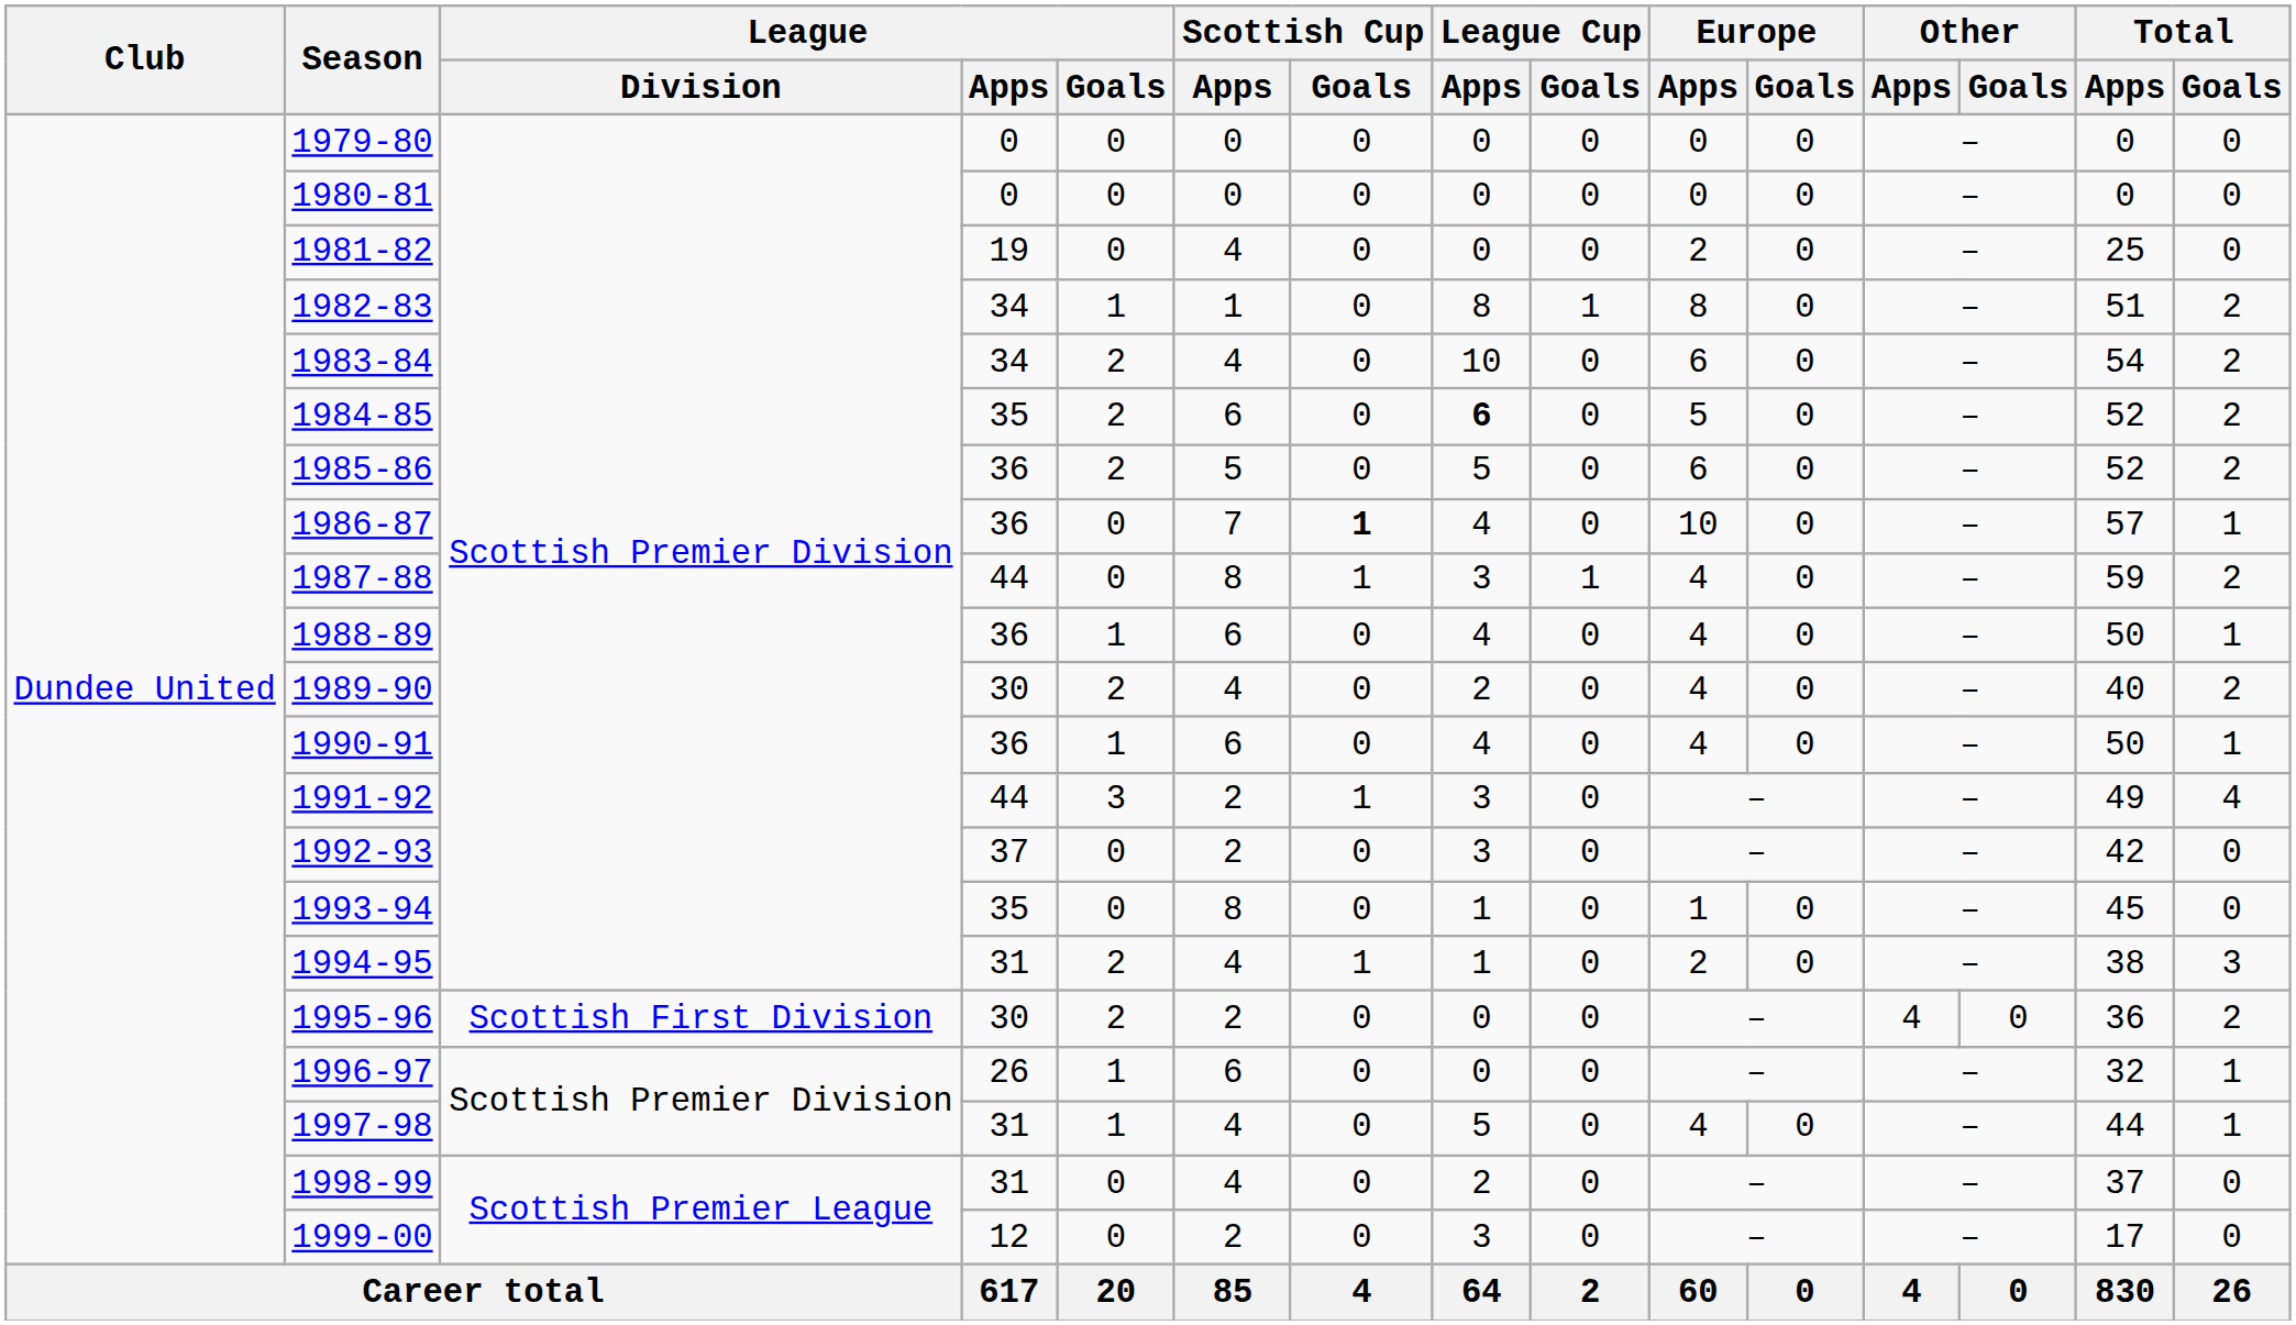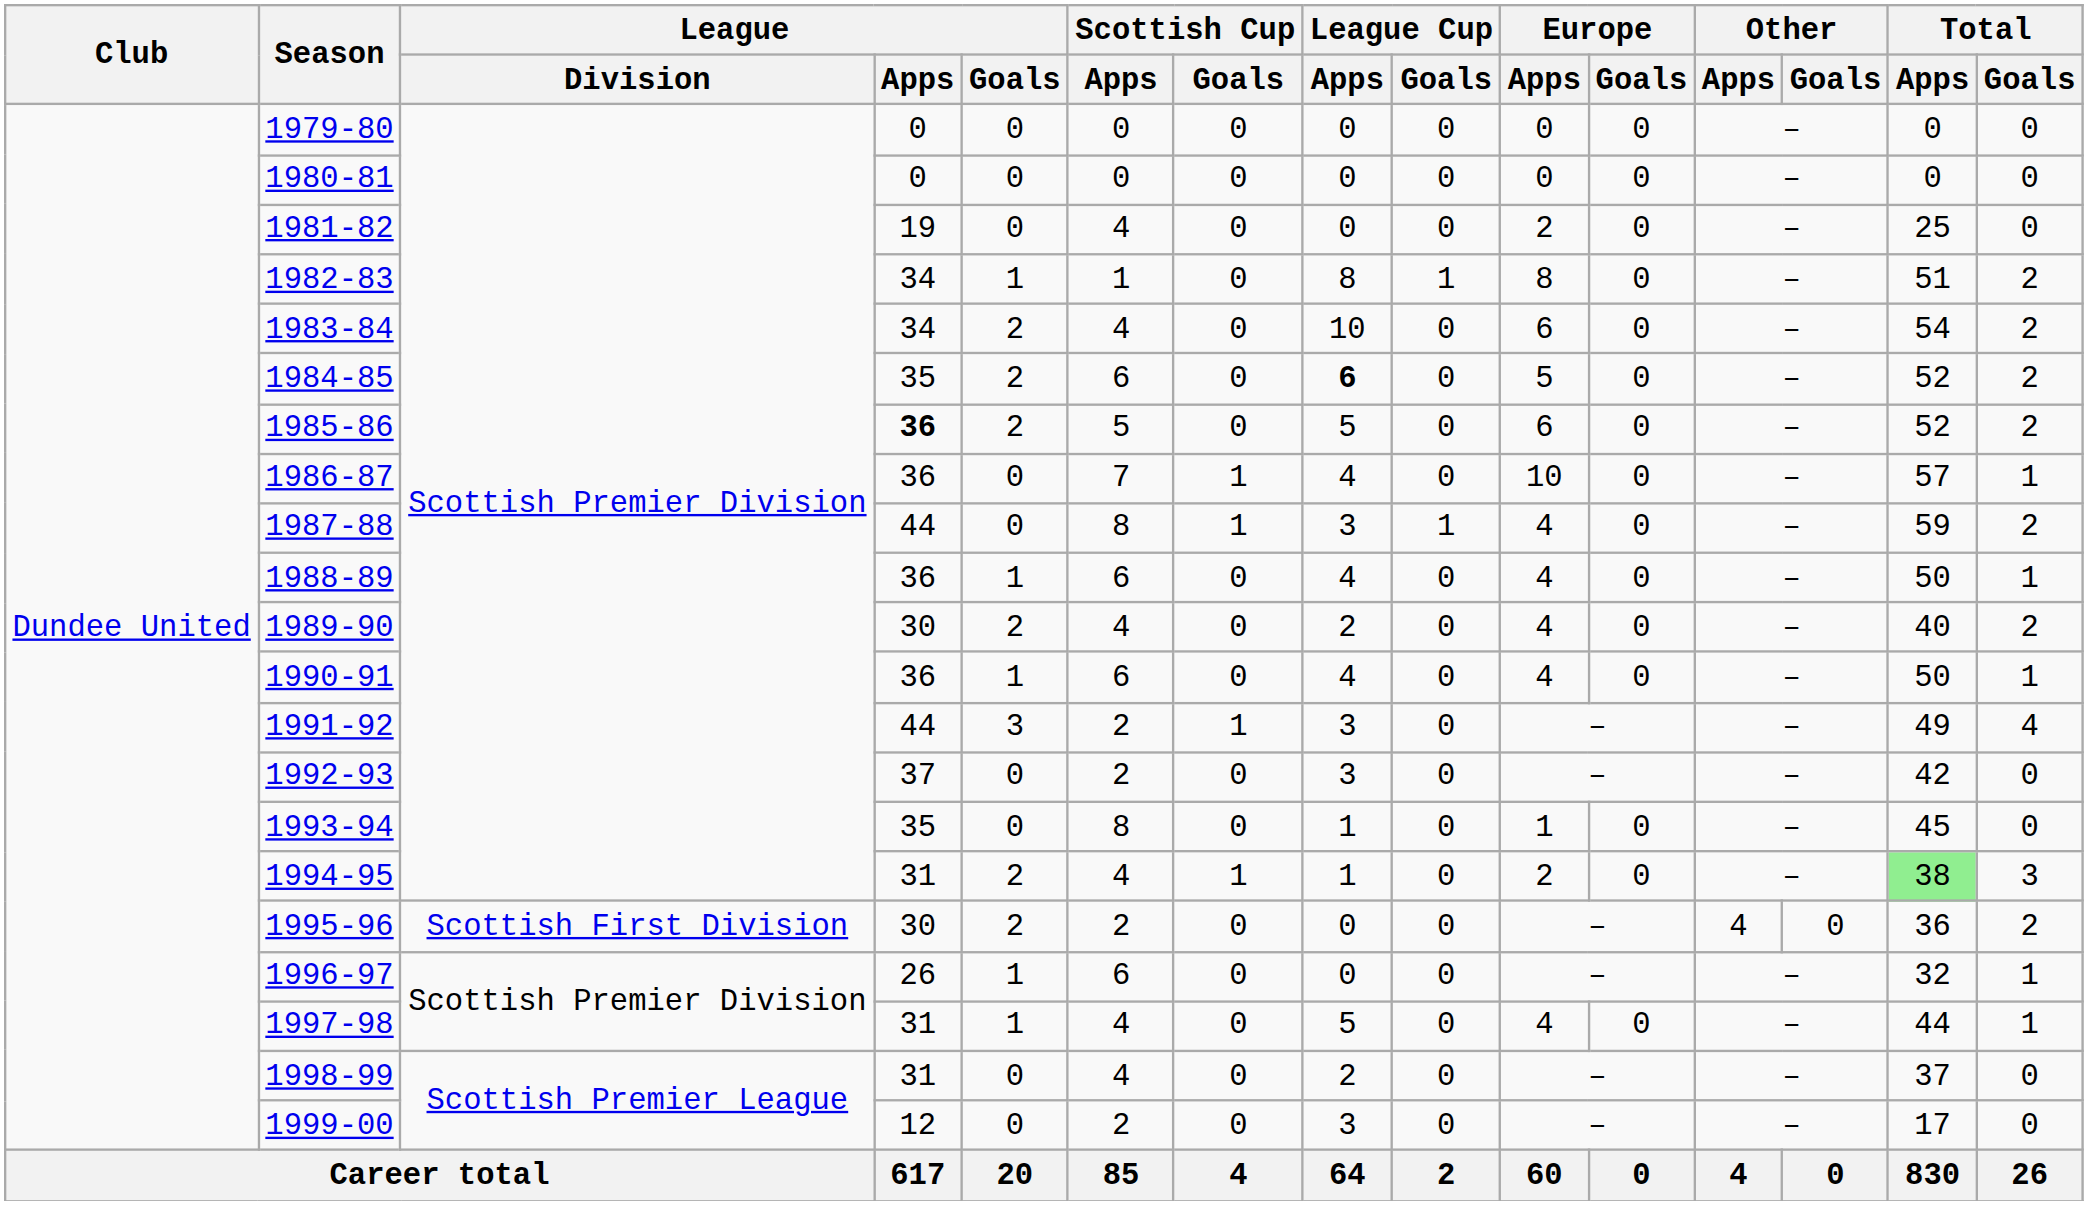1985-86 | League / Apps: normal -> bold
1986-87 | Scottish Cup / Goals: bold -> normal
1994-95 | Total / Apps: no background -> lightgreen background
